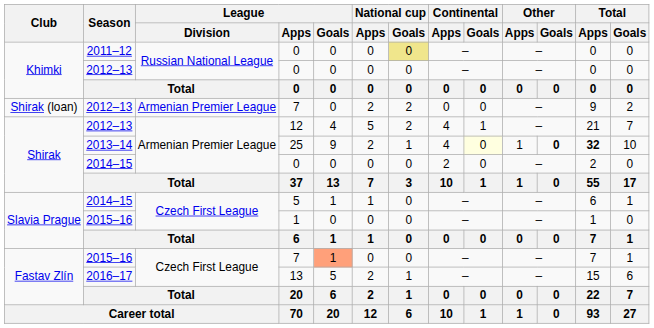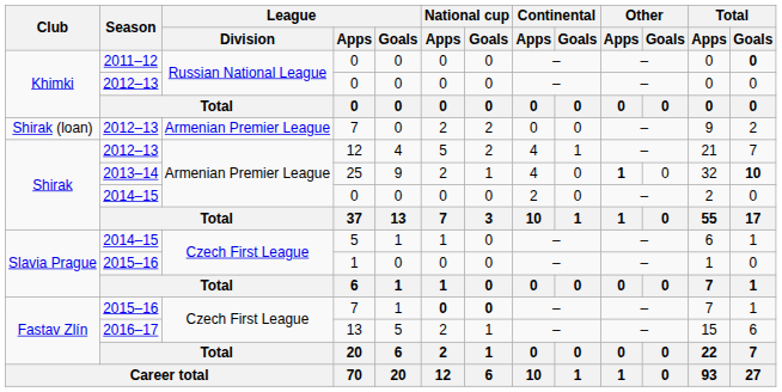2011–12 / 0 | National cup / Goals: khaki background -> no background
2011–12 / 0 | Total / Goals: normal -> bold
25 | Continental / Goals: lightyellow background -> no background
25 | Other / Apps: normal -> bold
25 | Other / Goals: bold -> normal
25 | Total / Apps: bold -> normal
25 | Total / Goals: normal -> bold
2015–16 / 7 | League / Goals: lightsalmon background -> no background
2015–16 / 7 | National cup / Apps: normal -> bold
2015–16 / 7 | National cup / Goals: normal -> bold
